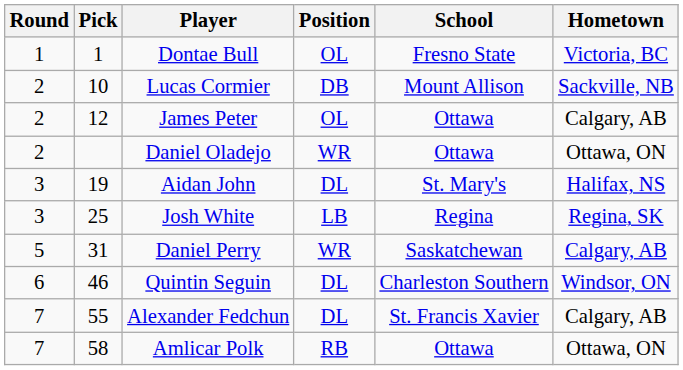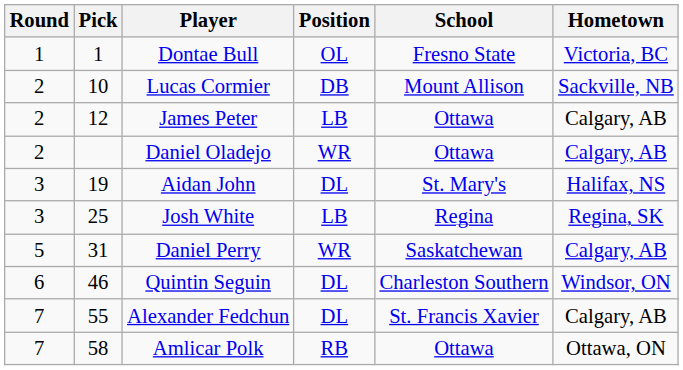James Peter | Position: OL -> LB
Daniel Oladejo | Hometown: Ottawa, ON -> Calgary, AB
